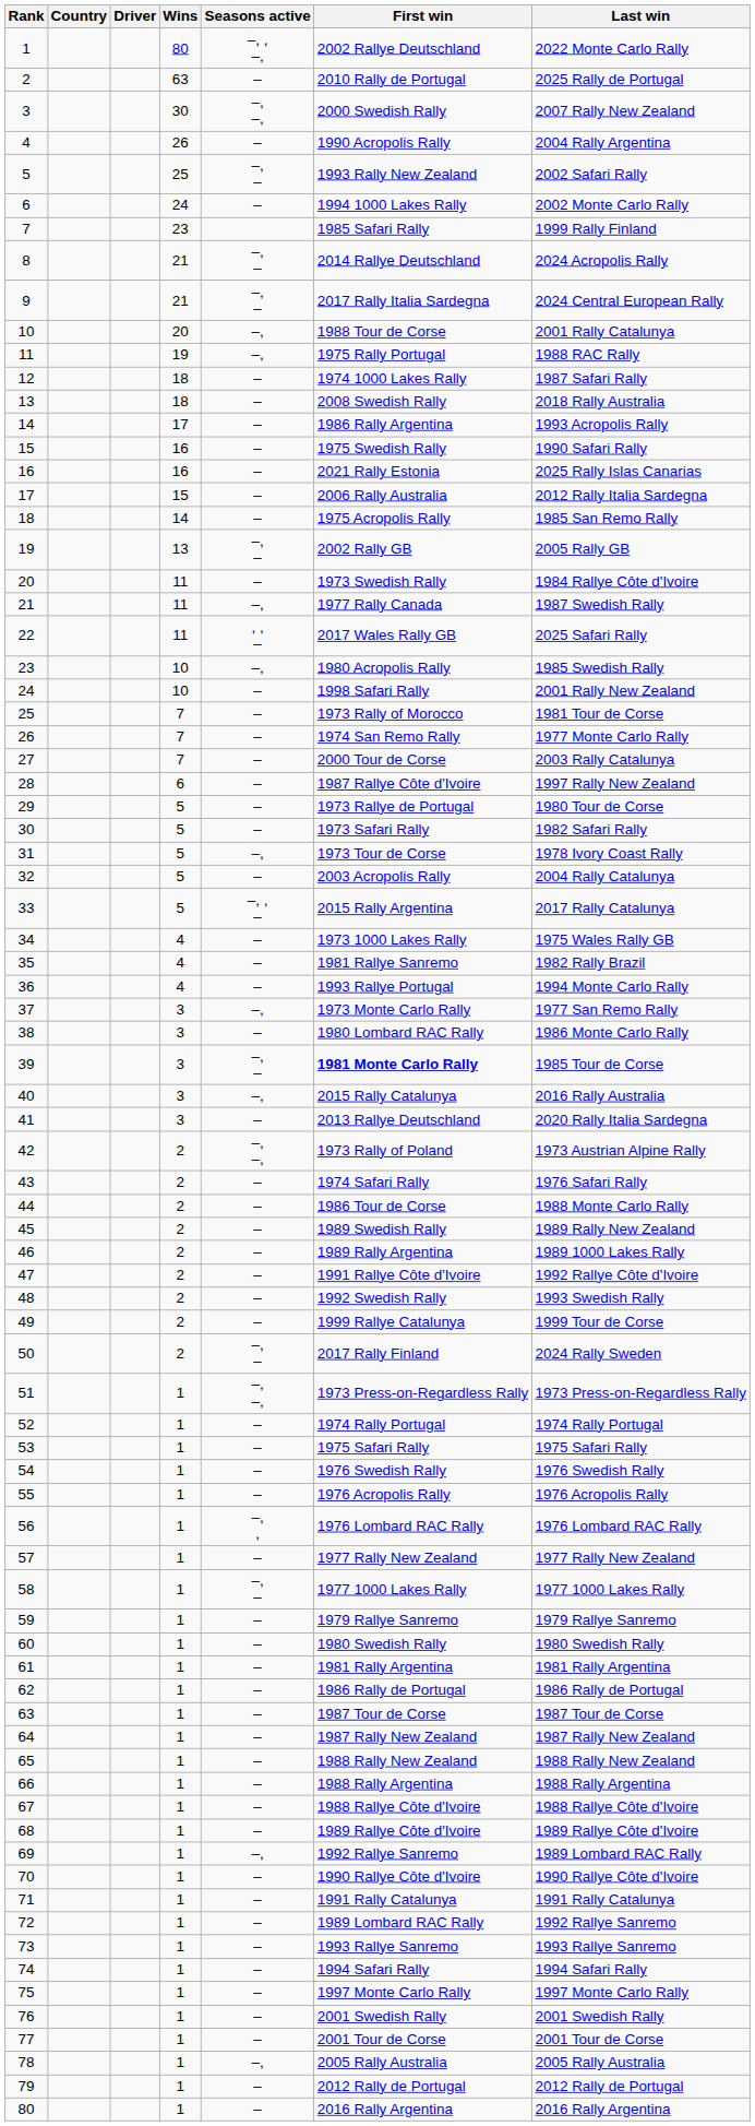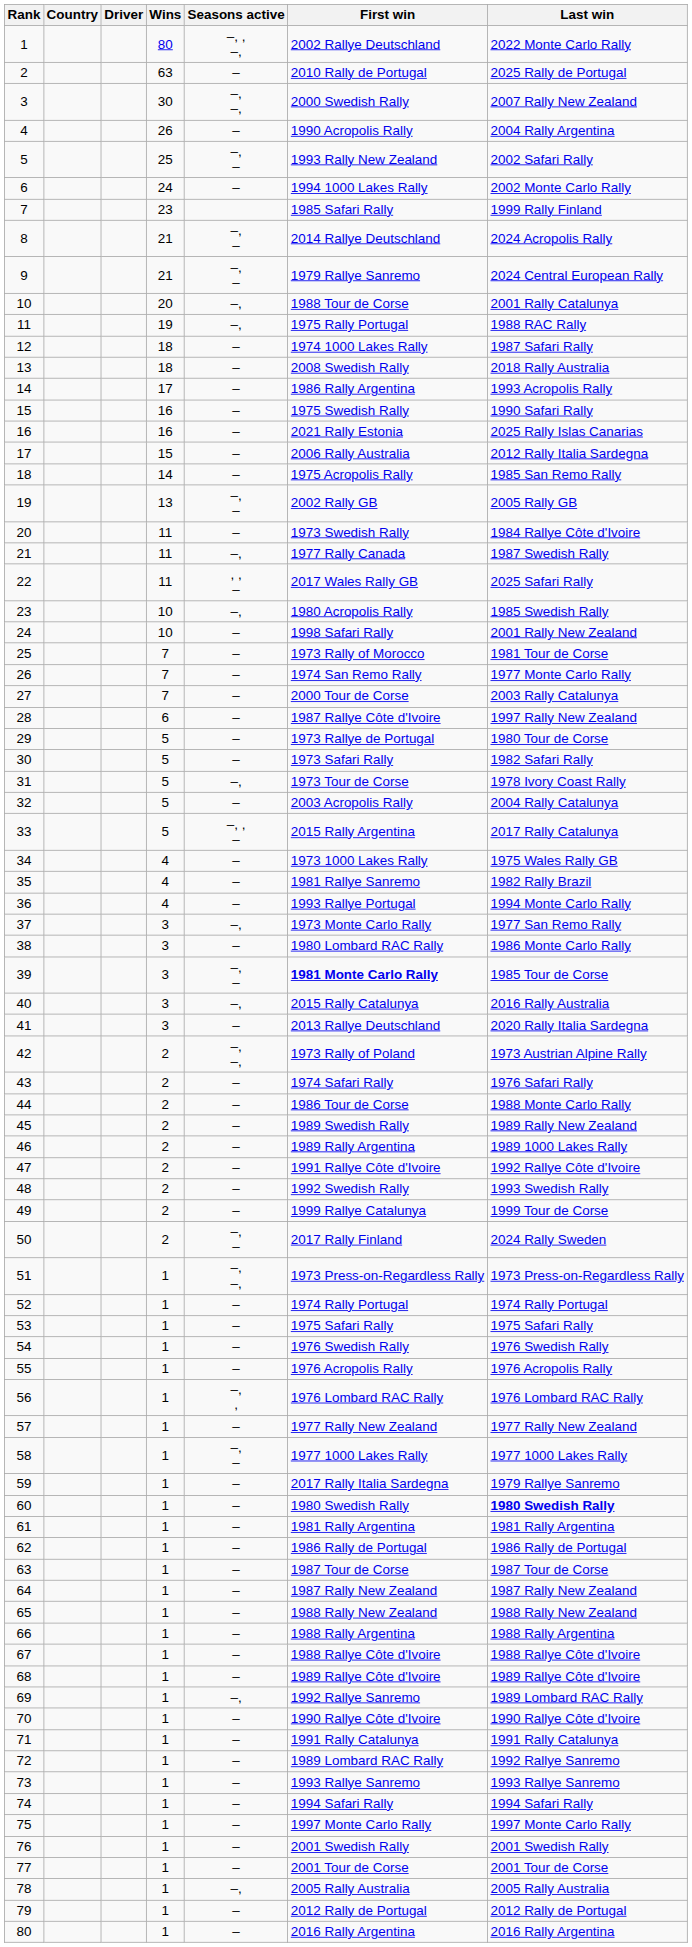9 | First win: 2017 Rally Italia Sardegna -> 1979 Rallye Sanremo
59 | First win: 1979 Rallye Sanremo -> 2017 Rally Italia Sardegna
60 | Last win: normal -> bold
